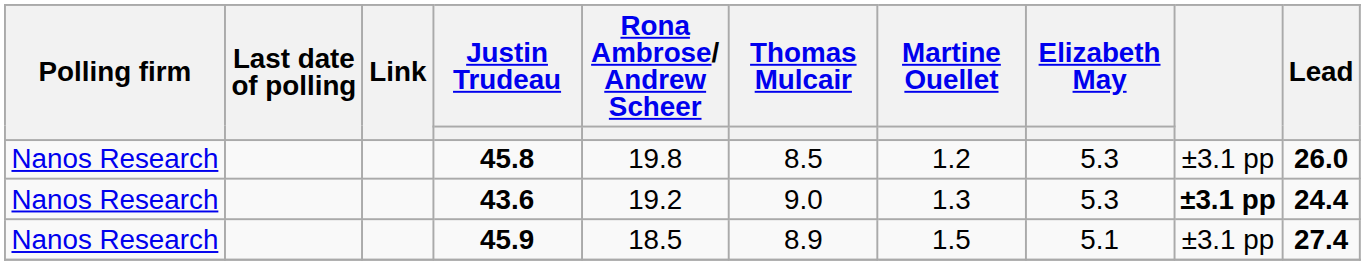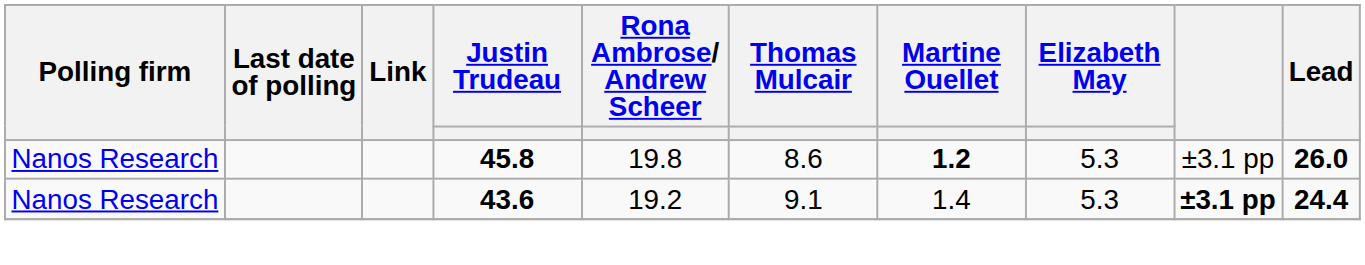45.8 | Thomas Mulcair: 8.5 -> 8.6
45.8 | Martine Ouellet: normal -> bold
43.6 | Thomas Mulcair: 9.0 -> 9.1
43.6 | Martine Ouellet: 1.3 -> 1.4
- row: Nanos Research | 45.9 | 18.5 | 8.9 | 1.5 | 5.1 | ±3.1 pp | 27.4
